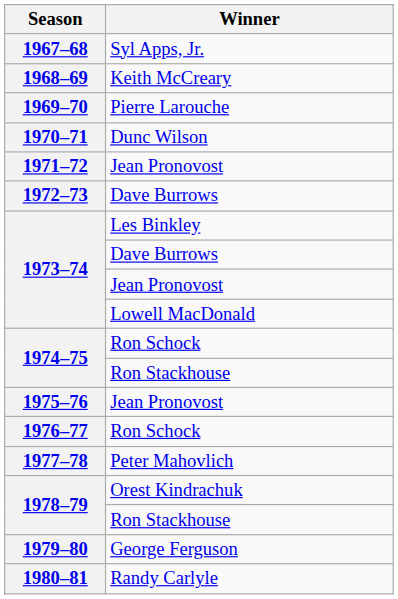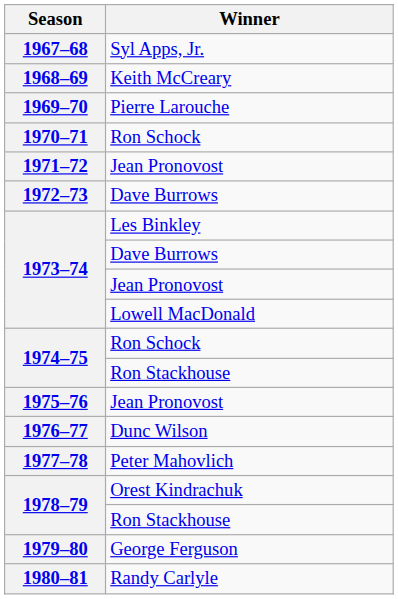row 5 | Winner: Dunc Wilson -> Ron Schock
row 15 | Winner: Ron Schock -> Dunc Wilson
